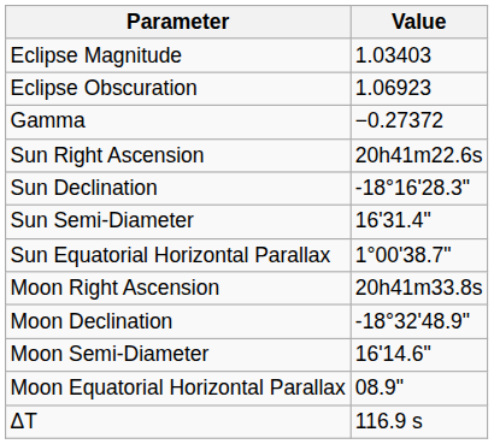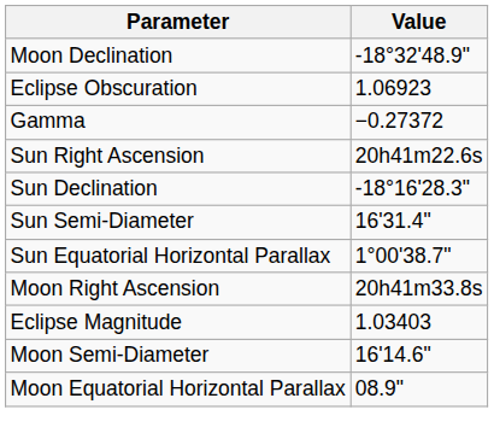rows swapped: Eclipse Magnitude <-> Moon Declination
- row: ΔT | 116.9 s
